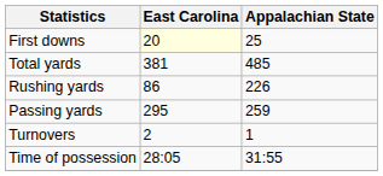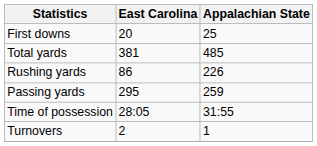First downs | East Carolina: lightyellow background -> no background
rows swapped: Turnovers <-> Time of possession
